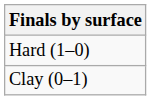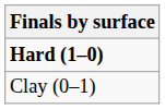row 2 | column 1: normal -> bold
